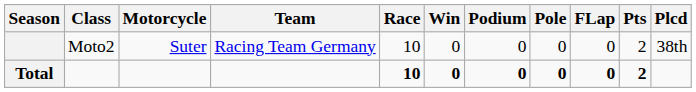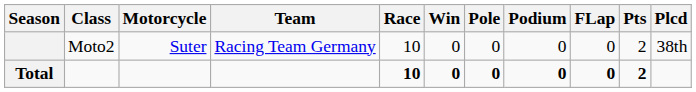columns swapped: Podium <-> Pole
